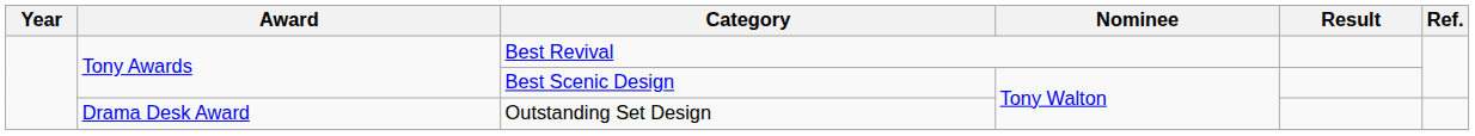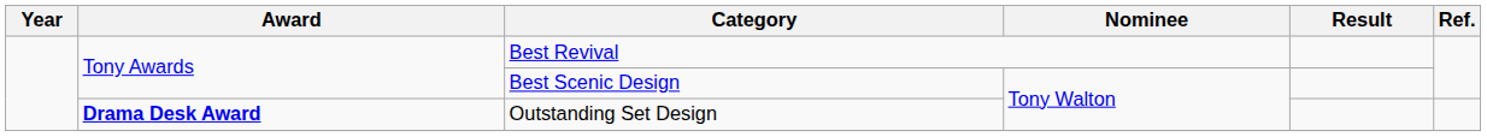Outstanding Set Design | Award: normal -> bold
